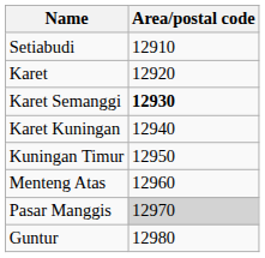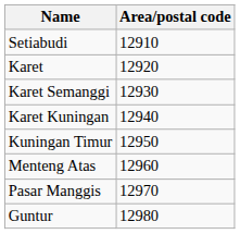Karet Semanggi | Area/postal code: bold -> normal
Pasar Manggis | Area/postal code: lightgrey background -> no background
